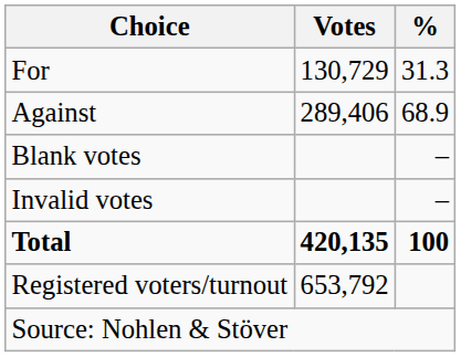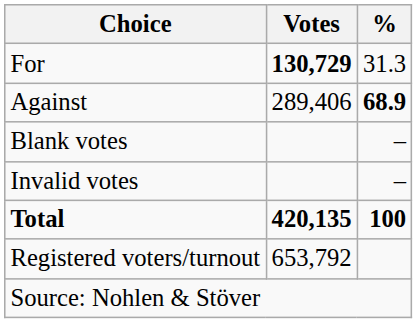For | Votes: normal -> bold
Against | %: normal -> bold
